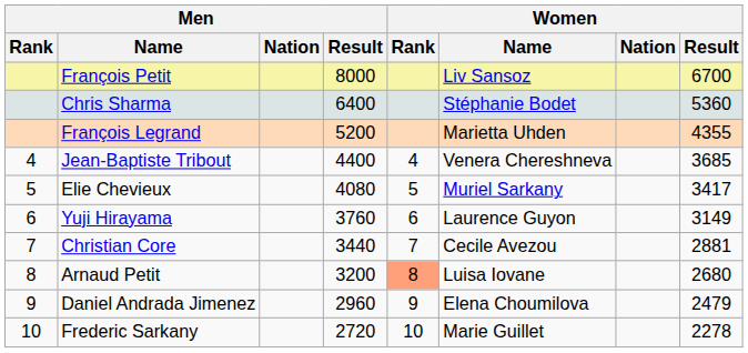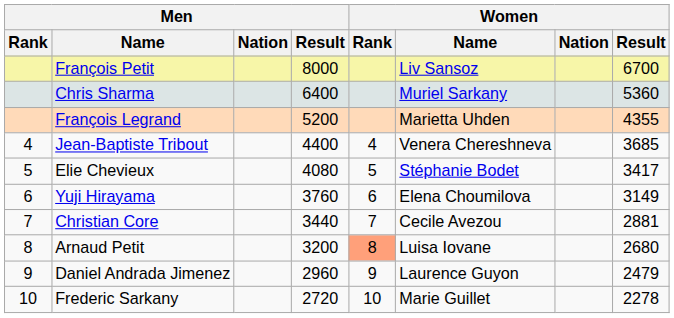Chris Sharma | Women / Name: Stéphanie Bodet -> Muriel Sarkany
Elie Chevieux | Women / Name: Muriel Sarkany -> Stéphanie Bodet
Yuji Hirayama | Women / Name: Laurence Guyon -> Elena Choumilova
Daniel Andrada Jimenez | Women / Name: Elena Choumilova -> Laurence Guyon
